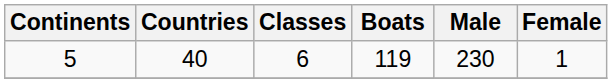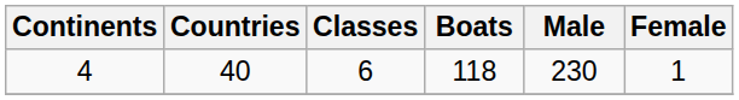row 2 | Continents: 5 -> 4
row 2 | Boats: 119 -> 118
